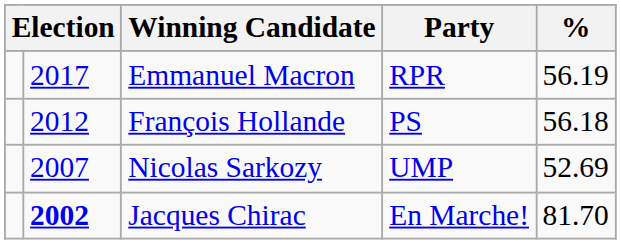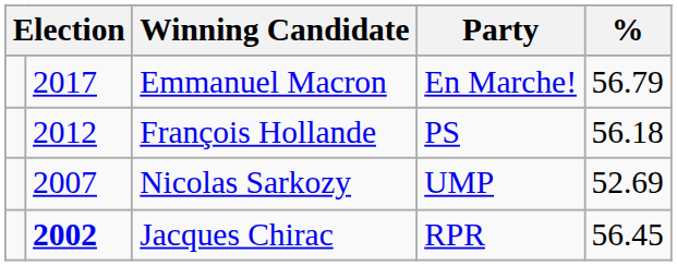Emmanuel Macron | Party: RPR -> En Marche!
Emmanuel Macron | %: 56.19 -> 56.79
Jacques Chirac | Party: En Marche! -> RPR
Jacques Chirac | %: 81.70 -> 56.45
